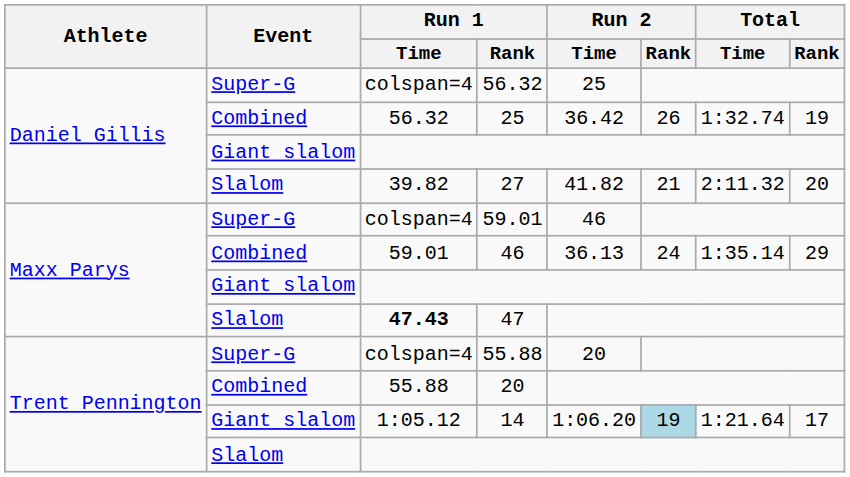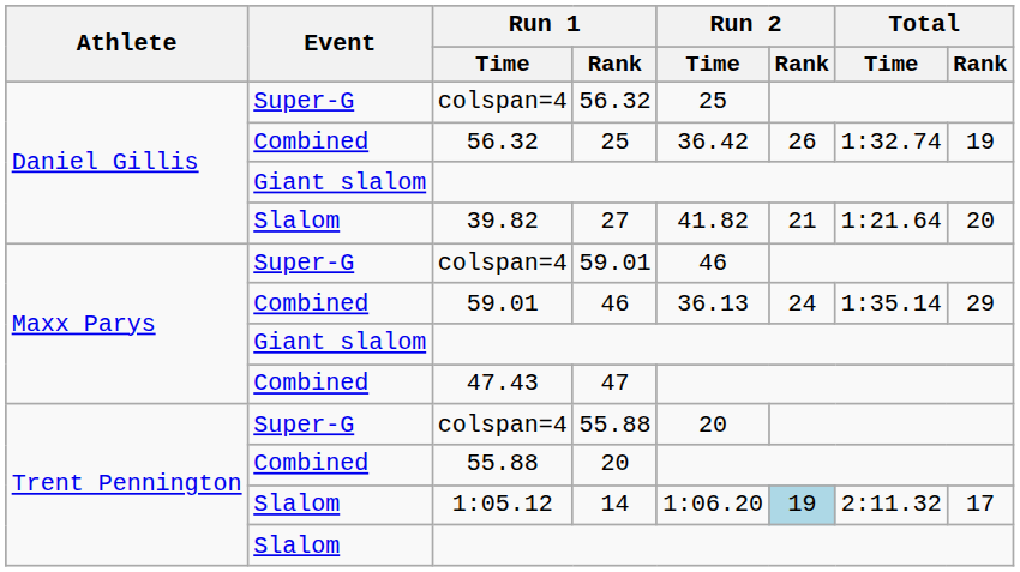27 | Total / Time: 2:11.32 -> 1:21.64
47 | Event: Slalom -> Combined
47 | Run 1 / Time: bold -> normal
14 | Event: Giant slalom -> Slalom
14 | Total / Time: 1:21.64 -> 2:11.32
